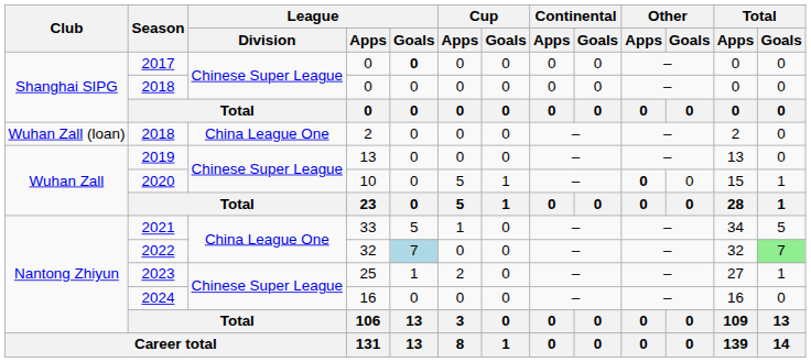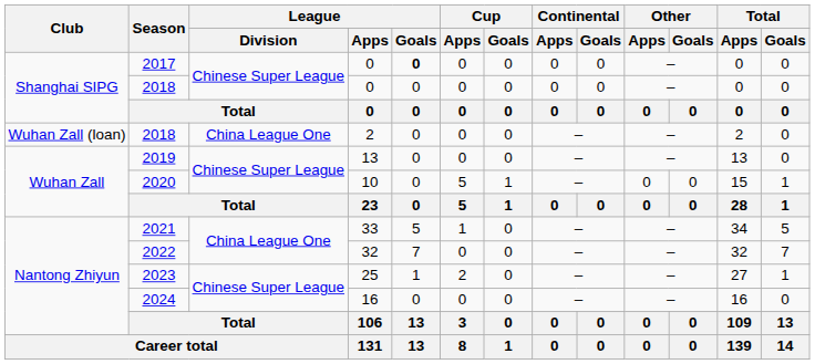2020 | Other / Apps: bold -> normal
2022 | League / Goals: lightblue background -> no background
2022 | Total / Goals: lightgreen background -> no background
